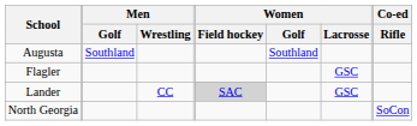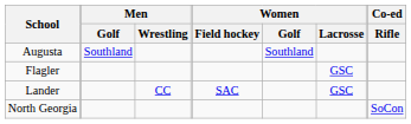Lander | Women / Field hockey: lightgrey background -> no background
